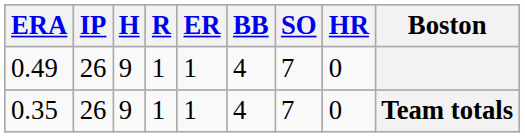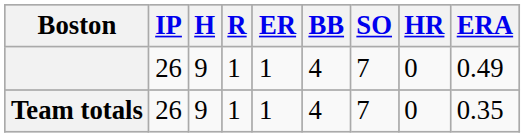columns swapped: Boston <-> ERA
